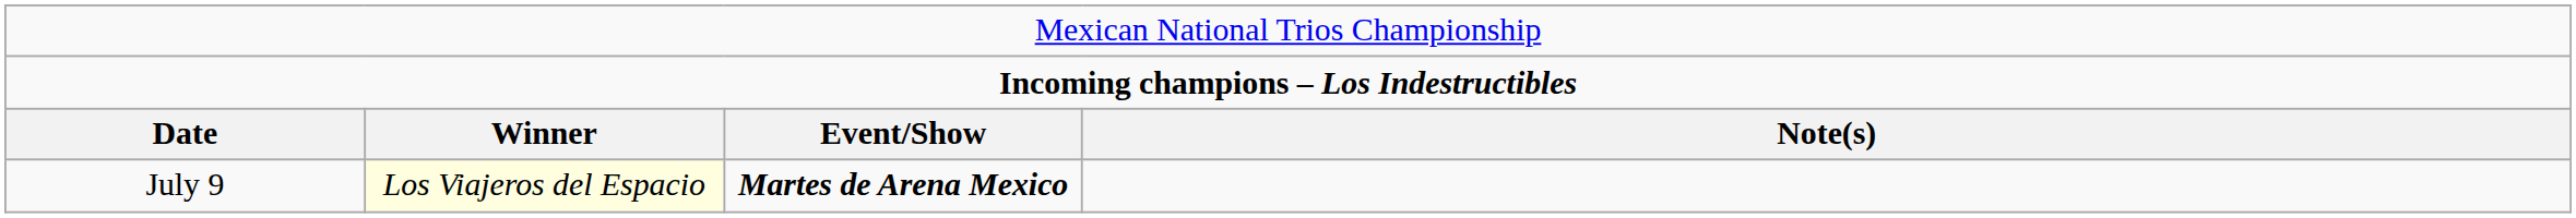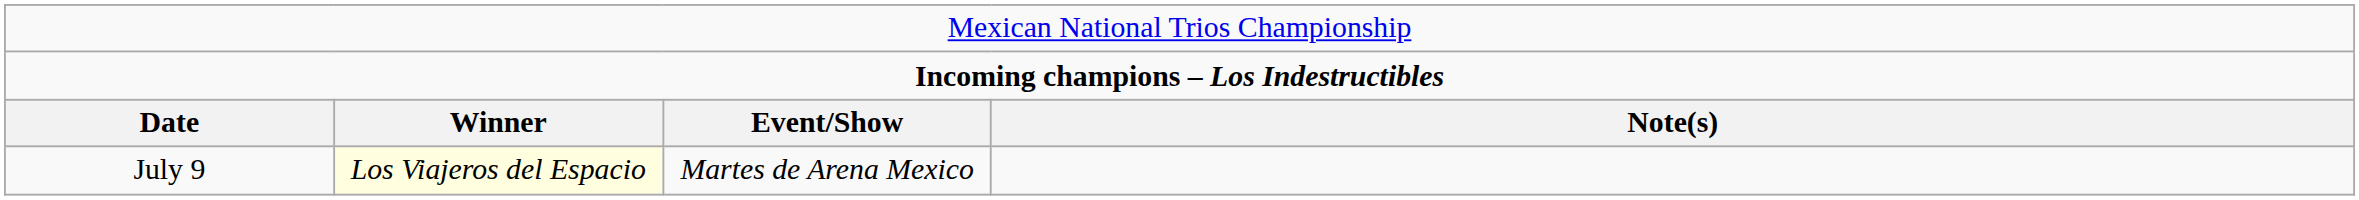July 9 | column 3: bold -> normal
